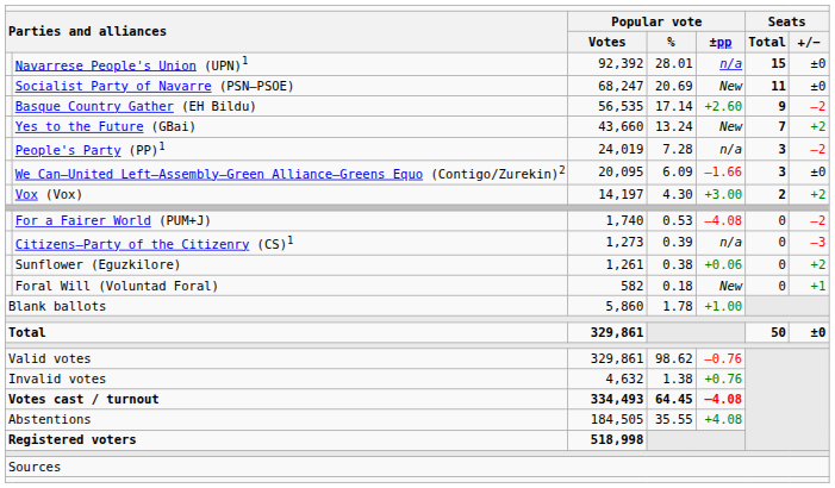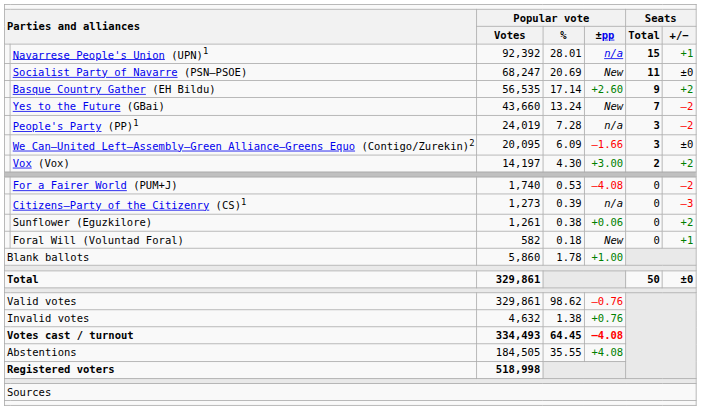Navarrese People's Union (UPN)1 | column 7: ±0 -> +1
Basque Country Gather (EH Bildu) | column 7: –2 -> +2
Yes to the Future (GBai) | column 7: +2 -> –2
